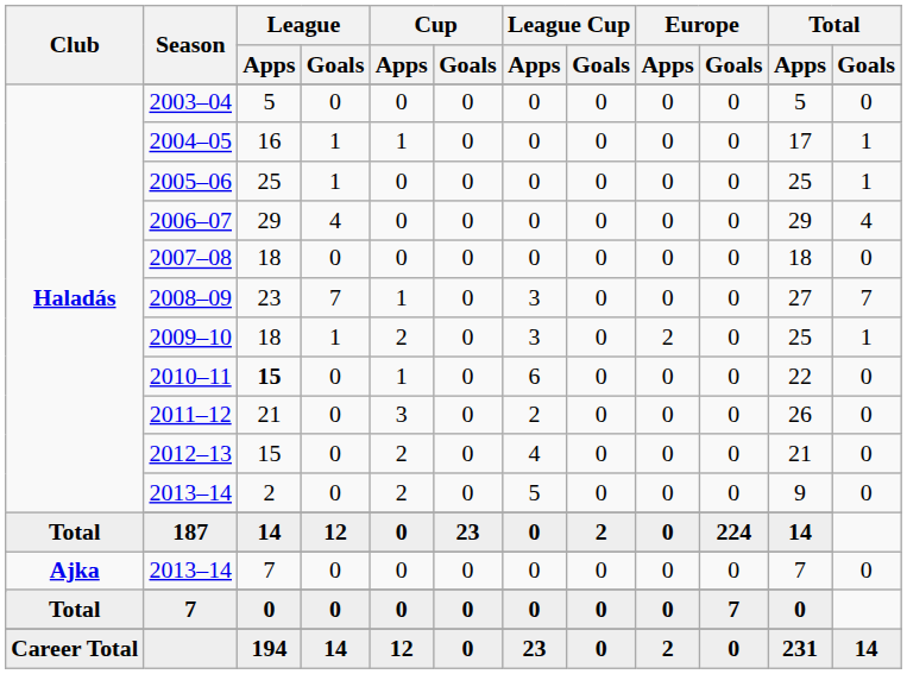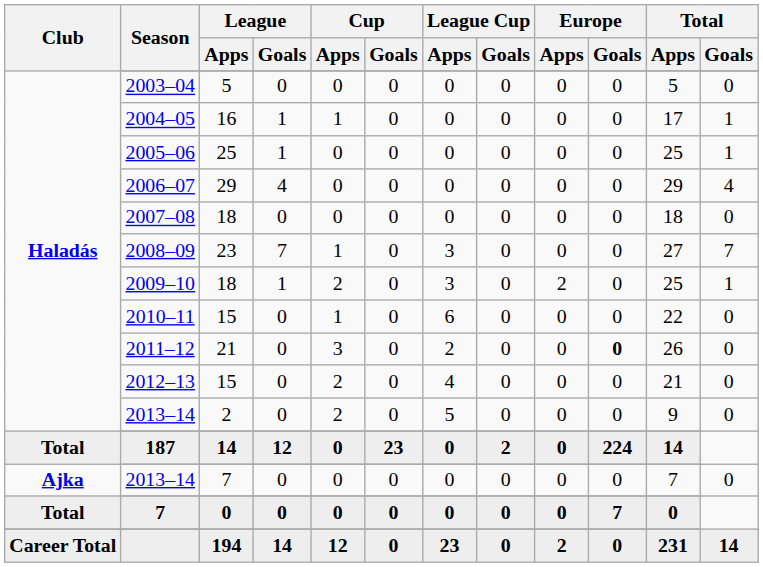2010–11 | League / Apps: bold -> normal
2011–12 | Europe / Goals: normal -> bold
